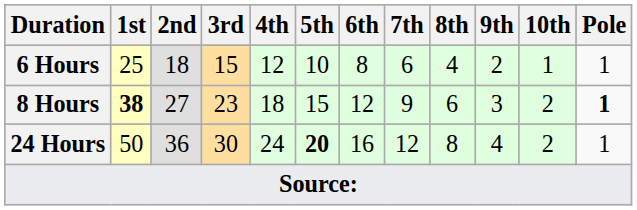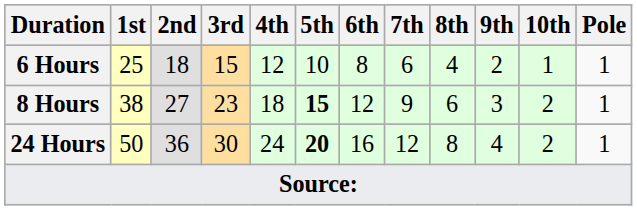8 Hours | 1st: bold -> normal
8 Hours | 5th: normal -> bold
8 Hours | Pole: bold -> normal
